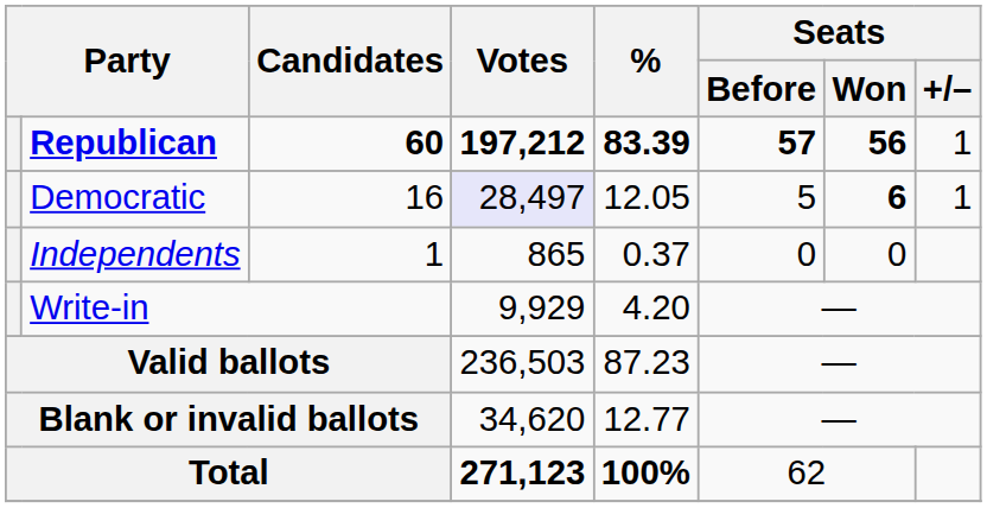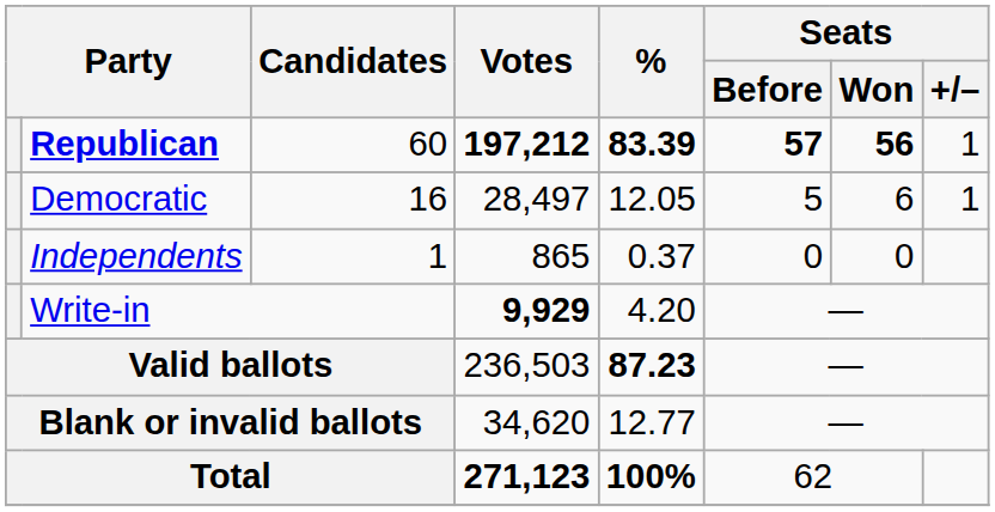Republican | Candidates: bold -> normal
Democratic | Votes: lavender background -> no background
Democratic | Seats / Won: bold -> normal
Write-in | Votes: normal -> bold
Valid ballots | %: normal -> bold
